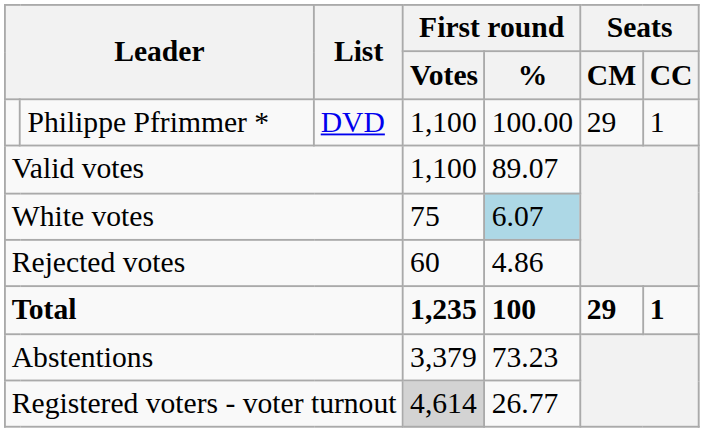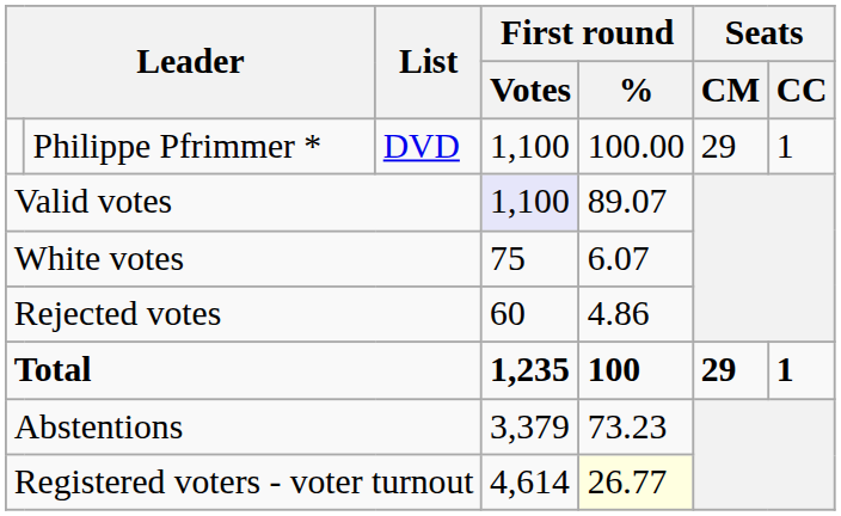Valid votes | First round / Votes: no background -> lavender background
White votes | First round / %: lightblue background -> no background
Registered voters - voter turnout | First round / Votes: lightgrey background -> no background
Registered voters - voter turnout | First round / %: no background -> lightyellow background
